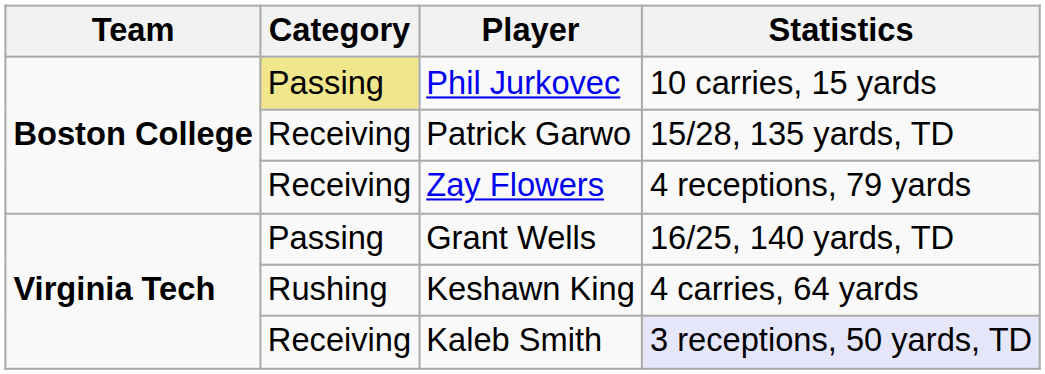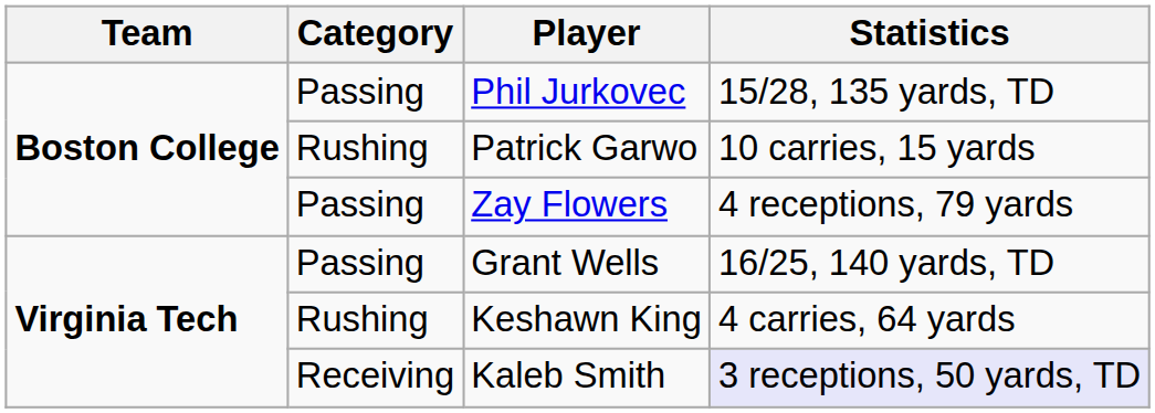Phil Jurkovec | Category: khaki background -> no background
Phil Jurkovec | Statistics: 10 carries, 15 yards -> 15/28, 135 yards, TD
Patrick Garwo | Category: Receiving -> Rushing
Patrick Garwo | Statistics: 15/28, 135 yards, TD -> 10 carries, 15 yards
Zay Flowers | Category: Receiving -> Passing
